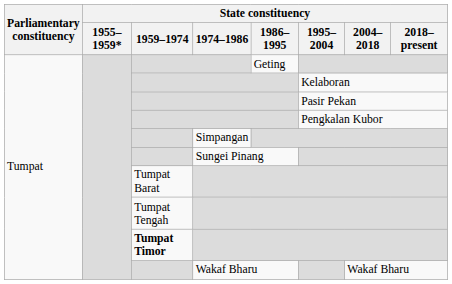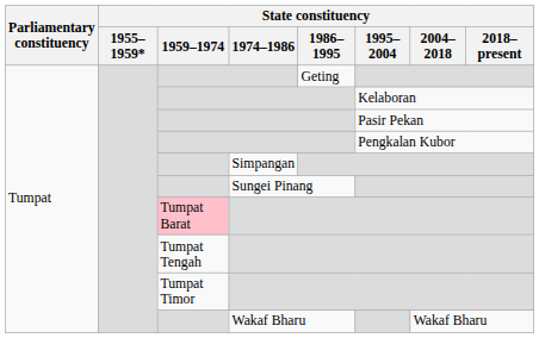Tumpat Barat | State constituency / 1959–1974: no background -> pink background
Tumpat Timor | State constituency / 1959–1974: bold -> normal
